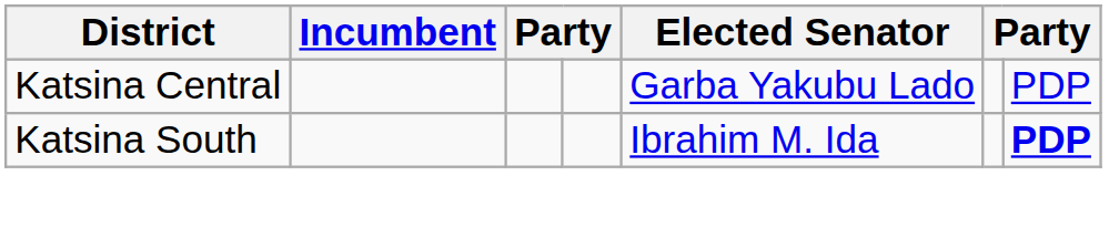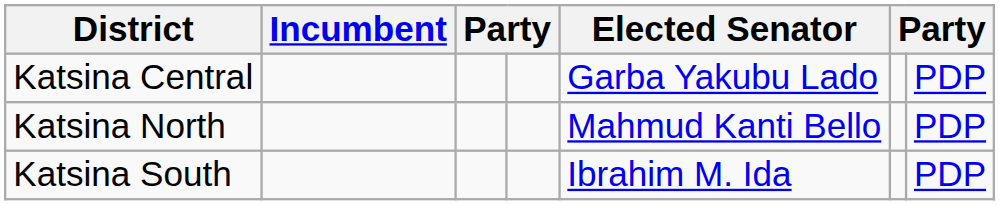+ row: Katsina North | Mahmud Kanti Bello | PDP
Katsina South | column 7: bold -> normal
